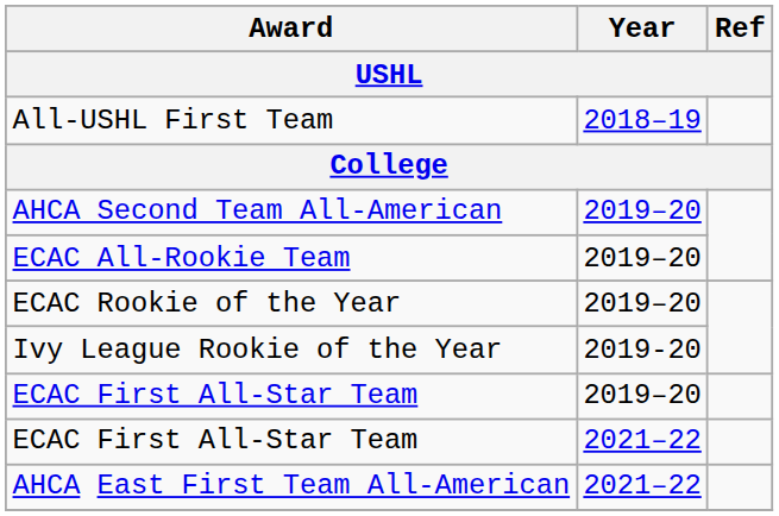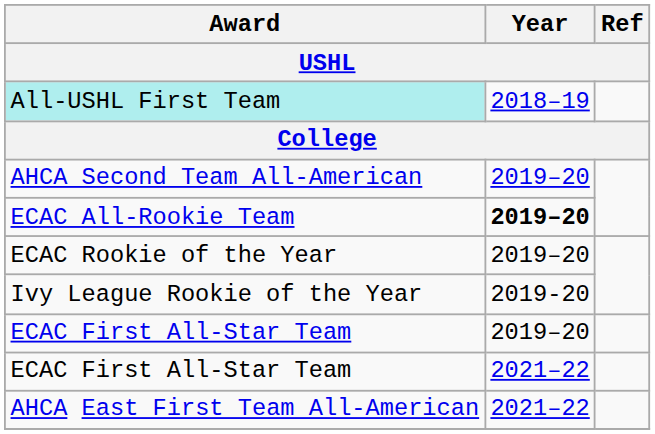All-USHL First Team | Award: no background -> paleturquoise background
ECAC All-Rookie Team | Year: normal -> bold
